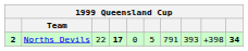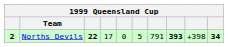Norths Devils | column 3: normal -> bold
Norths Devils | column 4: bold -> normal
Norths Devils | column 8: normal -> bold
